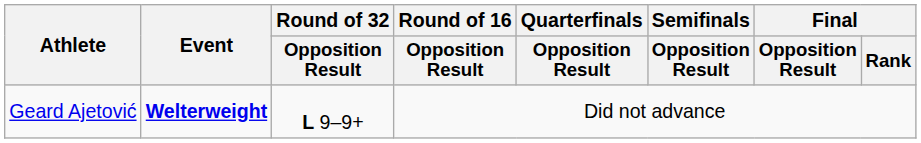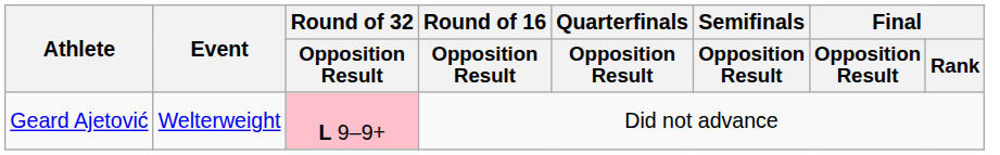Geard Ajetović | Event: bold -> normal
Geard Ajetović | Round of 32 / Opposition Result: no background -> pink background
